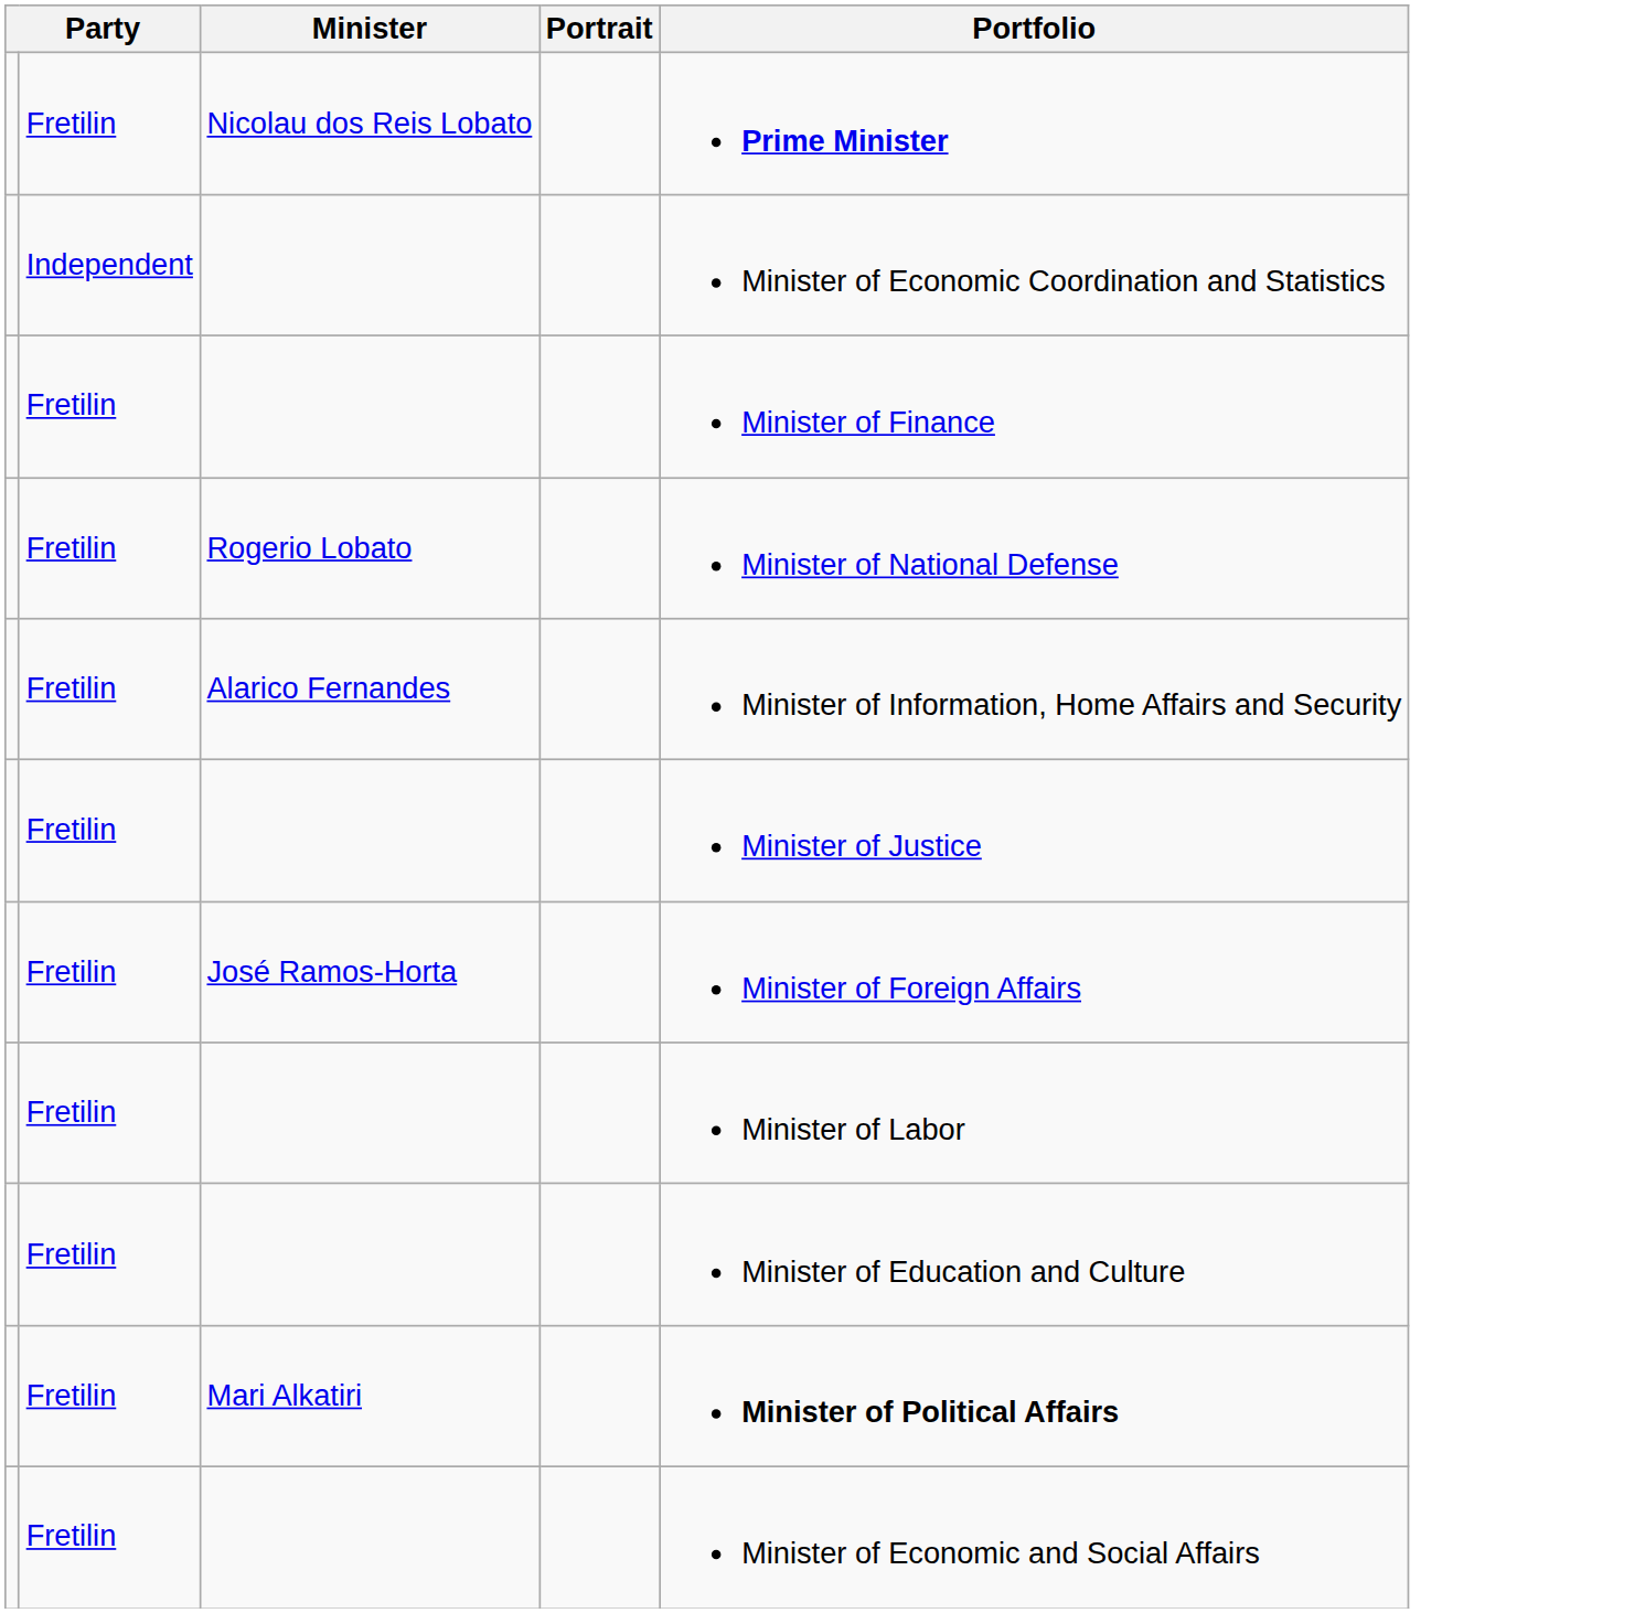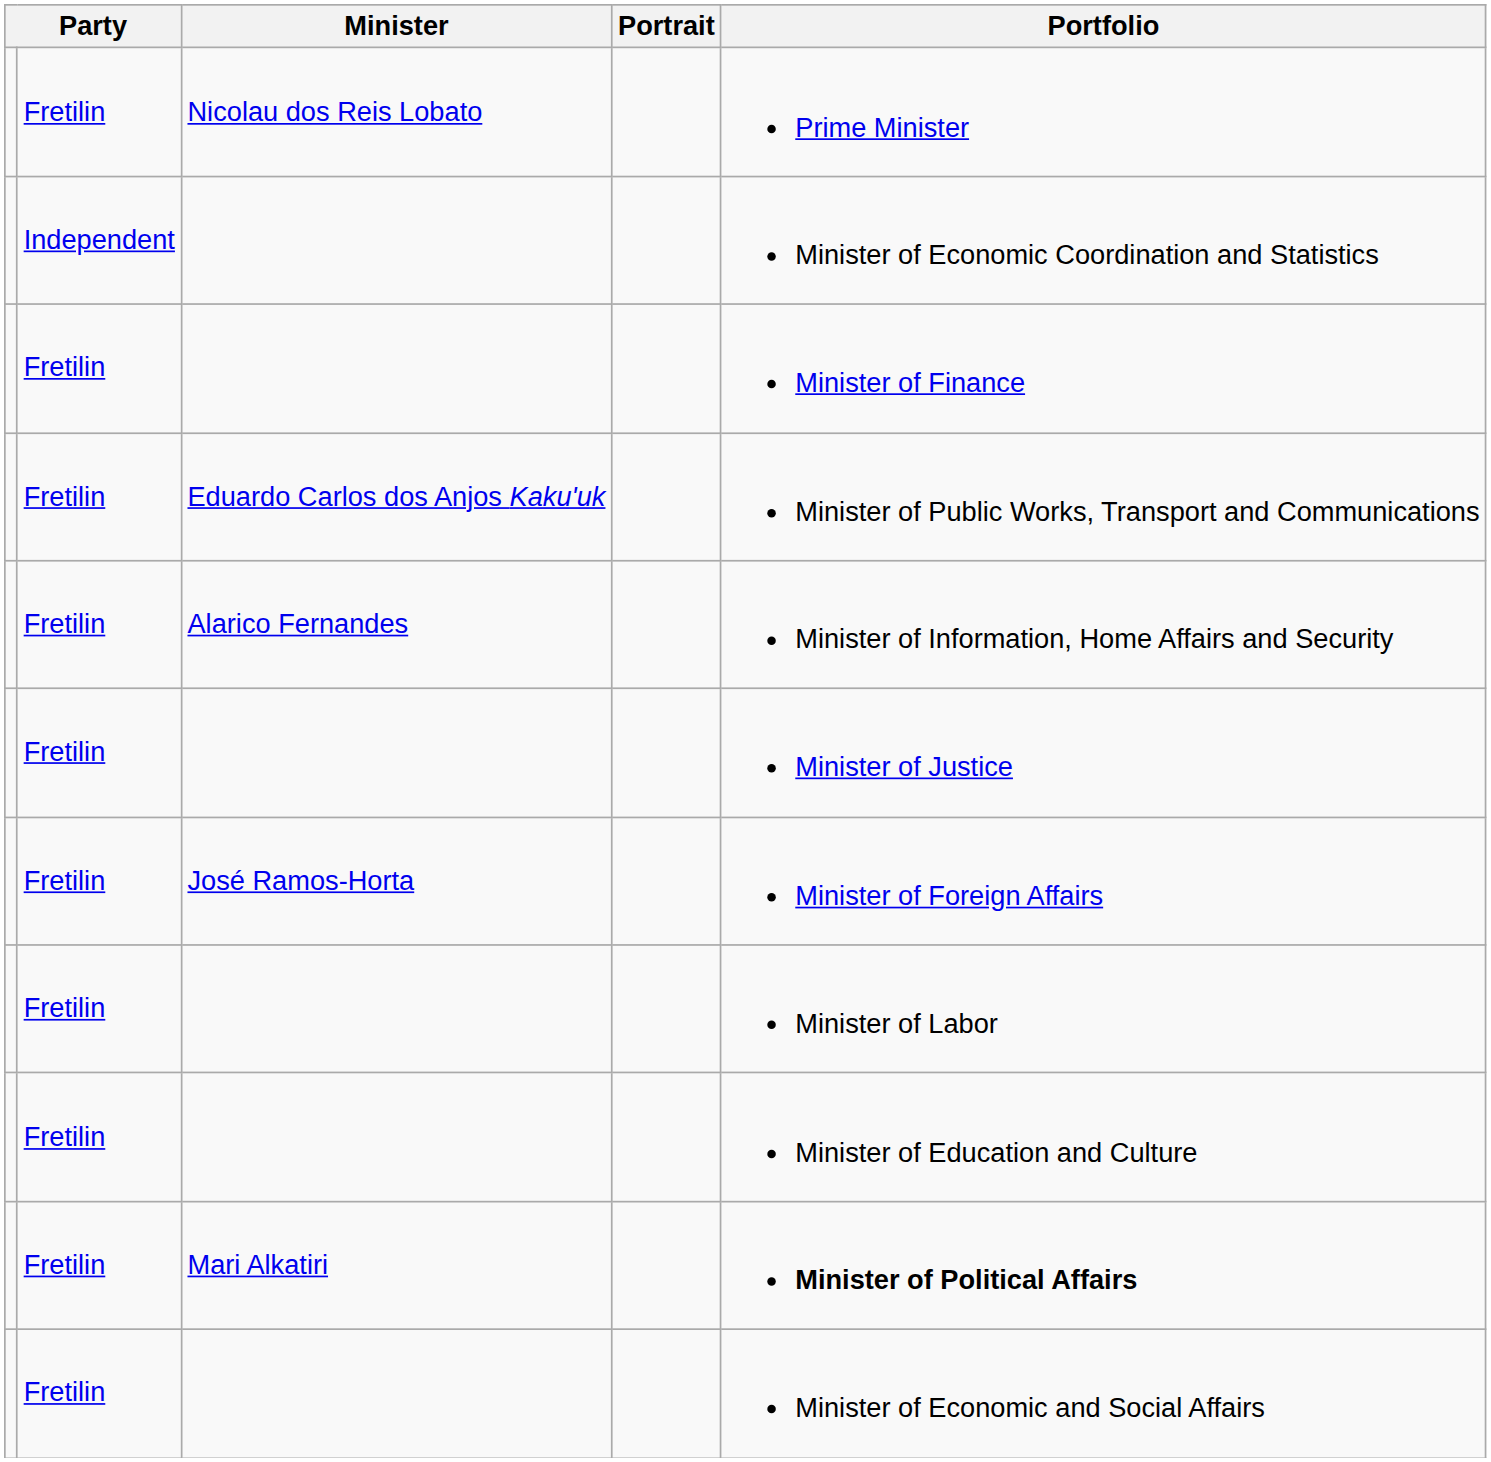Nicolau dos Reis Lobato | Portfolio: bold -> normal
+ row: Fretilin | Eduardo Carlos dos Anjos Kaku'uk | Minister of Public Works, Transport and Communications
- row: Fretilin | Rogerio Lobato | Minister of National Defense
